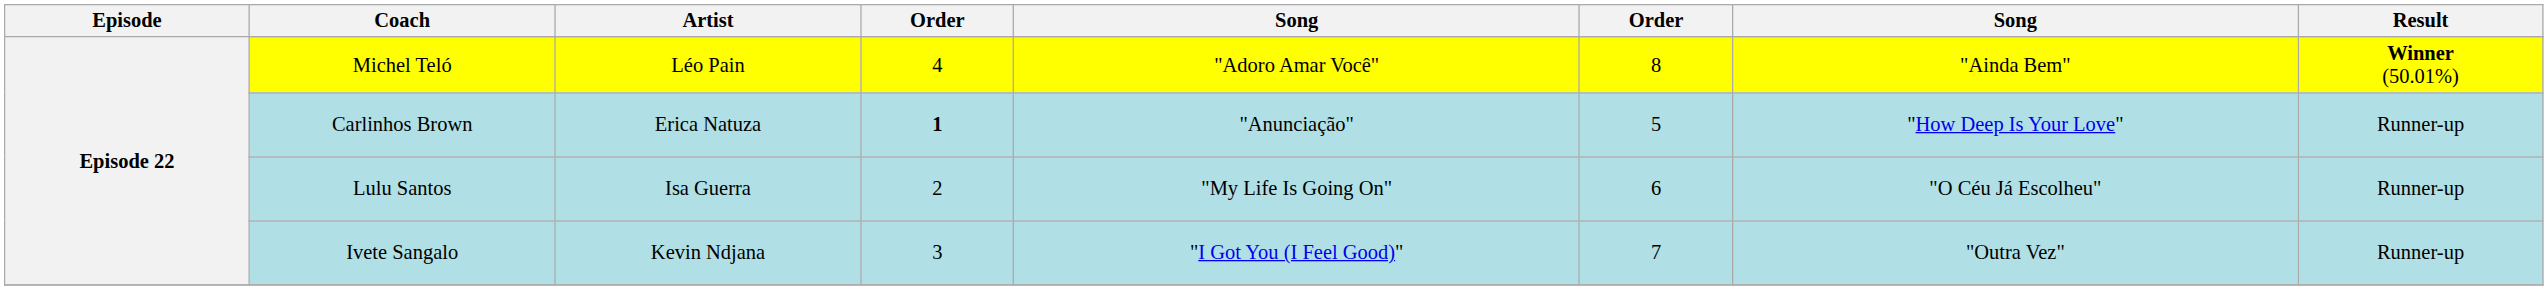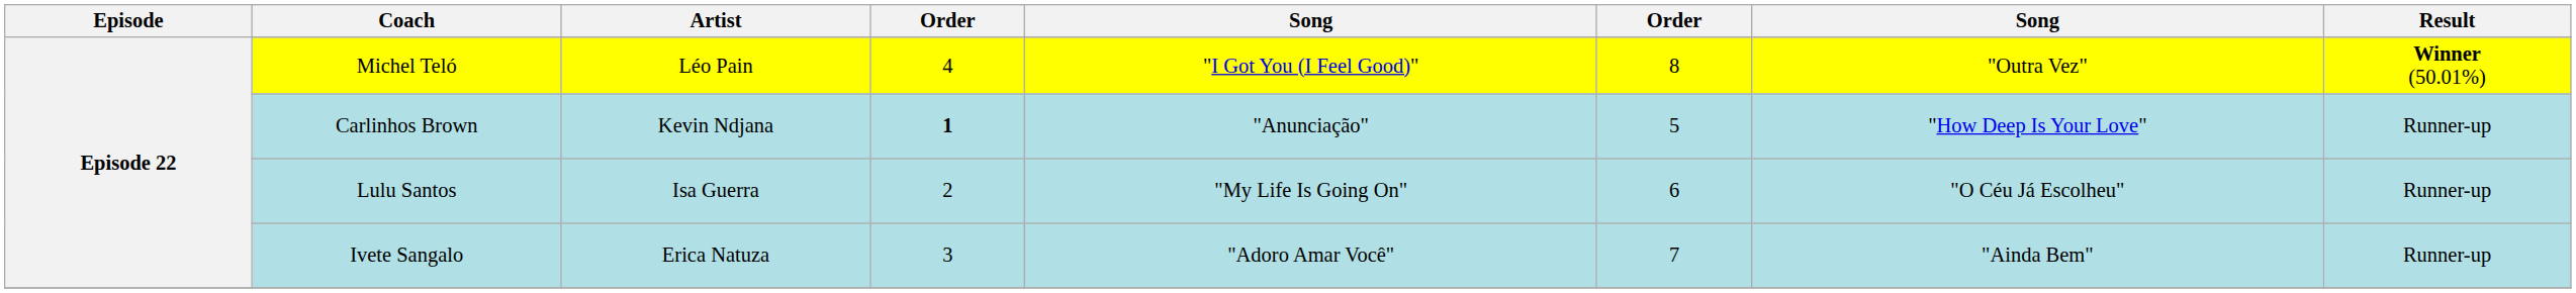Michel Teló | column 5: "Adoro Amar Você" -> "I Got You (I Feel Good)"
Michel Teló | column 7: "Ainda Bem" -> "Outra Vez"
Carlinhos Brown | Artist: Erica Natuza -> Kevin Ndjana
Ivete Sangalo | Artist: Kevin Ndjana -> Erica Natuza
Ivete Sangalo | column 5: "I Got You (I Feel Good)" -> "Adoro Amar Você"
Ivete Sangalo | column 7: "Outra Vez" -> "Ainda Bem"
